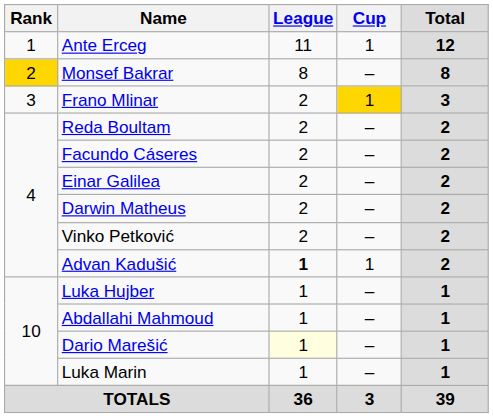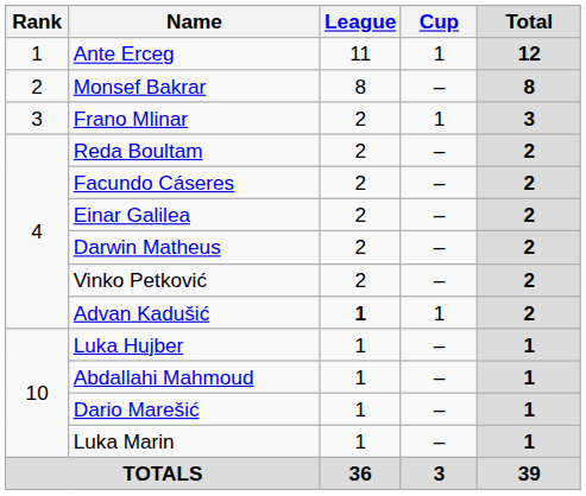Monsef Bakrar | Rank: gold background -> no background
Frano Mlinar | Cup: gold background -> no background
Dario Marešić | League: lightyellow background -> no background
